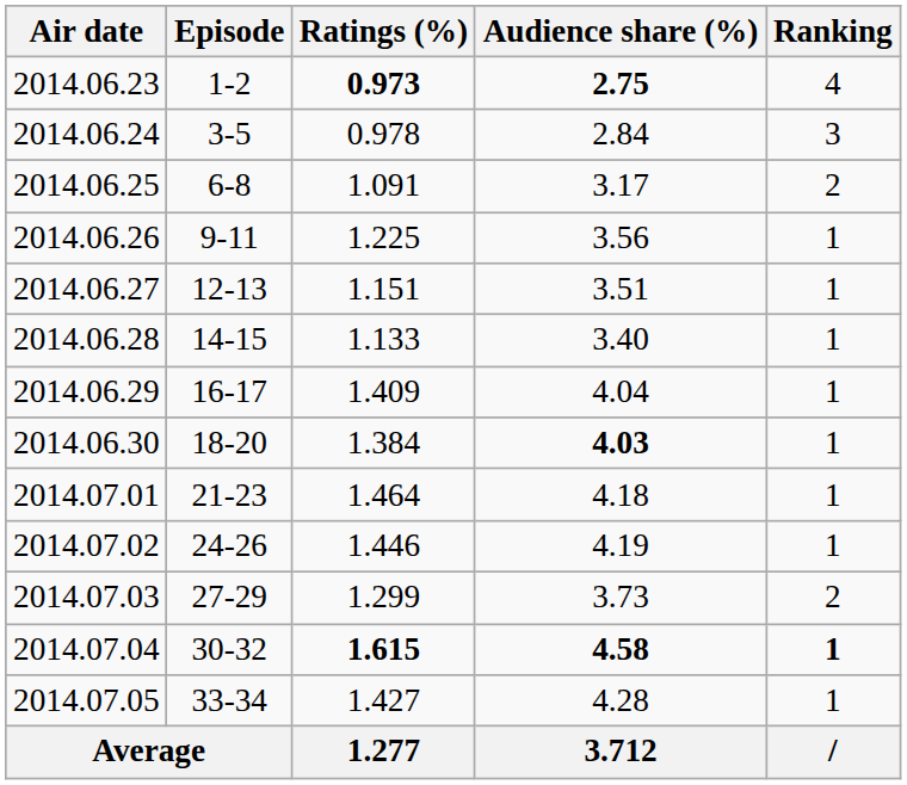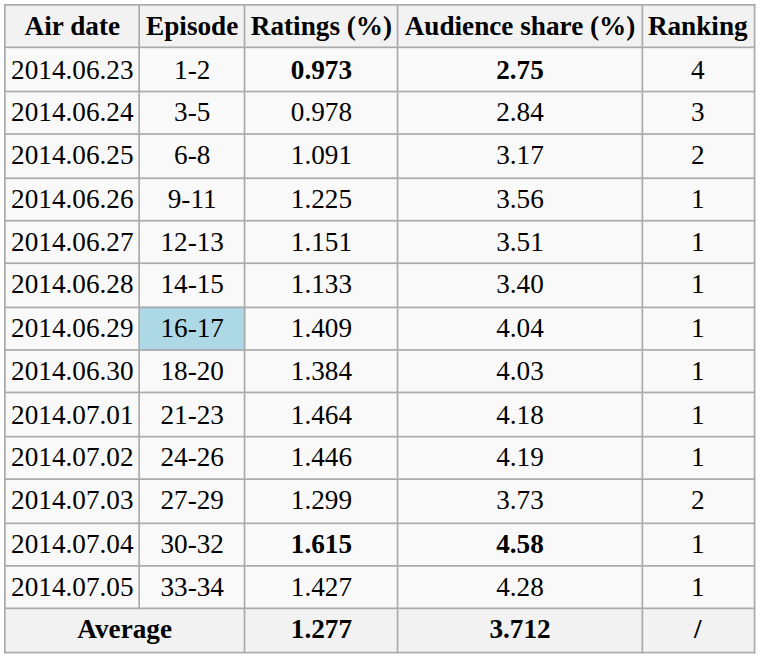2014.06.29 | Episode: no background -> lightblue background
2014.06.30 | Audience share (%): bold -> normal
2014.07.04 | Ranking: bold -> normal
